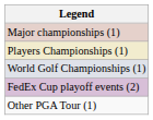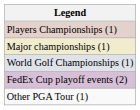row 2 | column 1: Major championships (1) -> Players Championships (1)
row 3 | column 1: Players Championships (1) -> Major championships (1)
